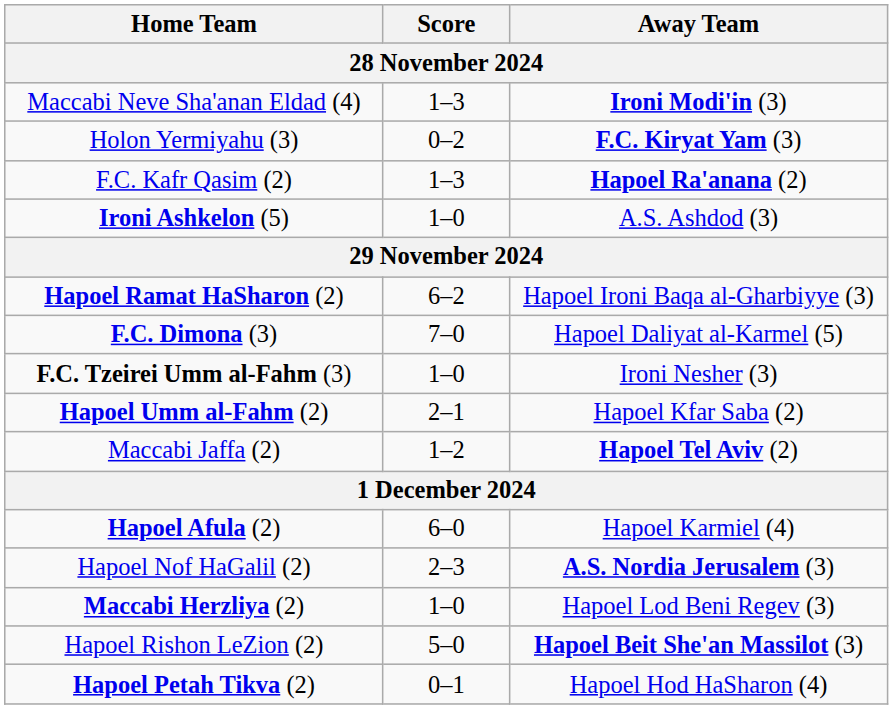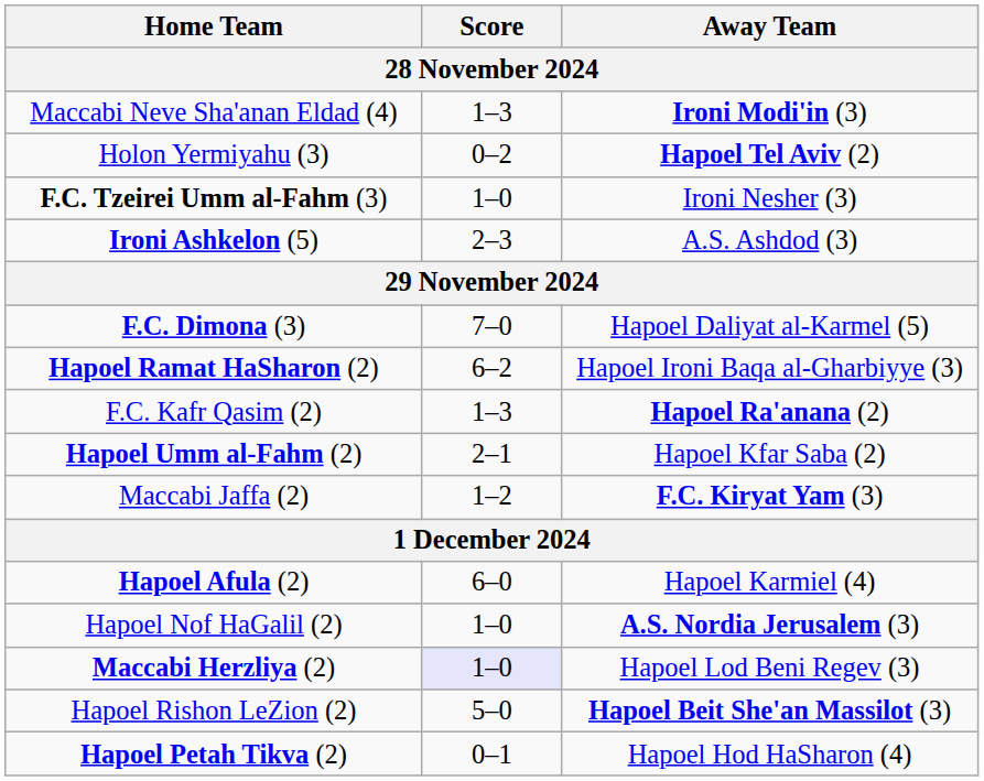Holon Yermiyahu (3) | Away Team: F.C. Kiryat Yam (3) -> Hapoel Tel Aviv (2)
rows swapped: F.C. Tzeirei Umm al-Fahm (3) <-> F.C. Kafr Qasim (2)
Ironi Ashkelon (5) | Score: 1–0 -> 2–3
rows swapped: Hapoel Ramat HaSharon (2) <-> F.C. Dimona (3)
Maccabi Jaffa (2) | Away Team: Hapoel Tel Aviv (2) -> F.C. Kiryat Yam (3)
Hapoel Nof HaGalil (2) | Score: 2–3 -> 1–0
Maccabi Herzliya (2) | Score: no background -> lavender background
